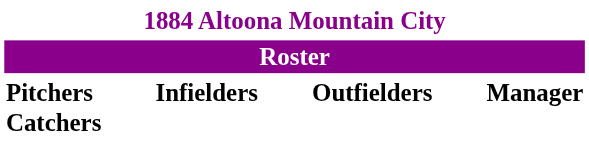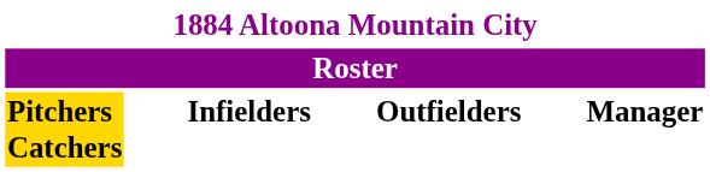Pitchers Catchers | column 1: no background -> gold background
